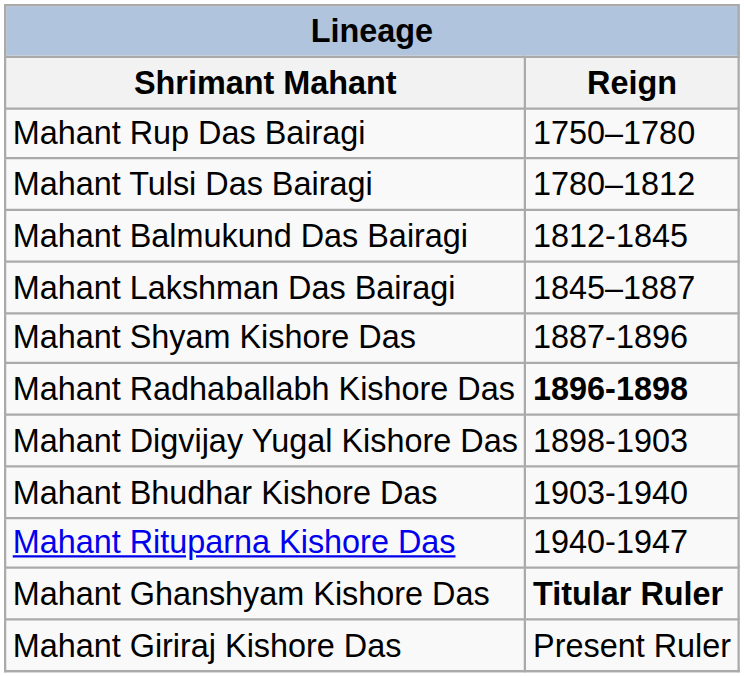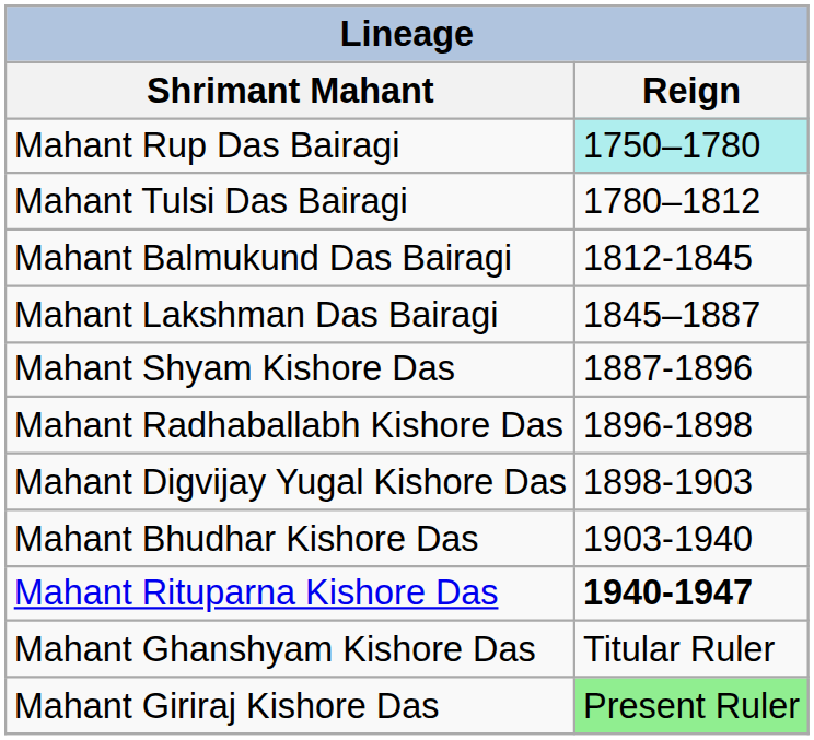Mahant Rup Das Bairagi | Reign: no background -> paleturquoise background
Mahant Radhaballabh Kishore Das | Reign: bold -> normal
Mahant Rituparna Kishore Das | Reign: normal -> bold
Mahant Ghanshyam Kishore Das | Reign: bold -> normal
Mahant Giriraj Kishore Das | Reign: no background -> lightgreen background
